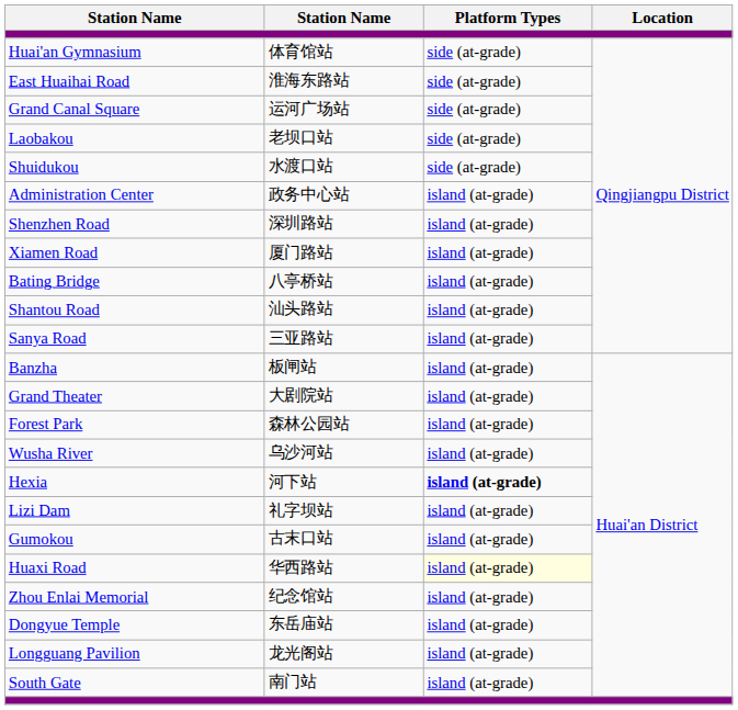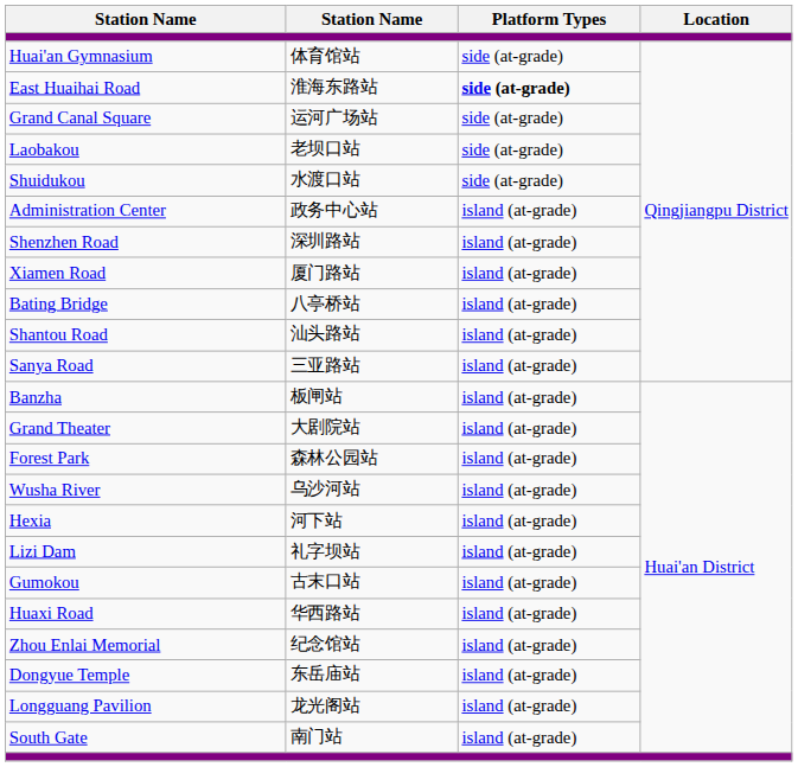East Huaihai Road | Platform Types: normal -> bold
Hexia | Platform Types: bold -> normal
Huaxi Road | Platform Types: lightyellow background -> no background
